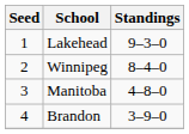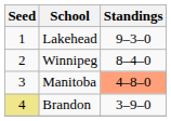Manitoba | Standings: no background -> lightsalmon background
Brandon | Seed: no background -> khaki background
